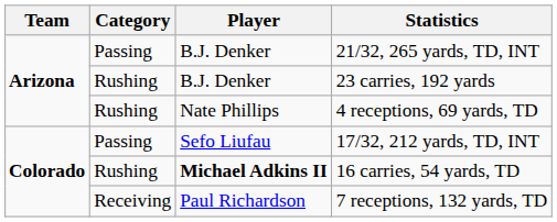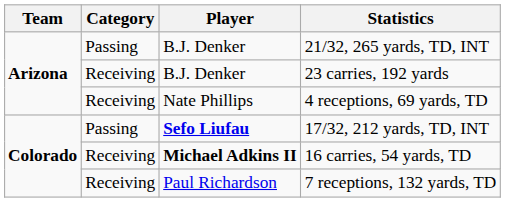23 carries, 192 yards | Category: Rushing -> Receiving
4 receptions, 69 yards, TD | Category: Rushing -> Receiving
17/32, 212 yards, TD, INT | Player: normal -> bold
16 carries, 54 yards, TD | Category: Rushing -> Receiving
